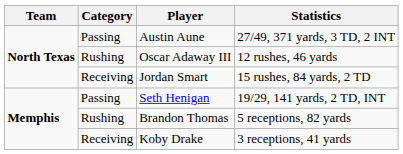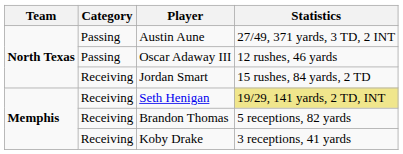Oscar Adaway III | Category: Rushing -> Passing
Seth Henigan | Category: Passing -> Receiving
Seth Henigan | Statistics: no background -> khaki background
Brandon Thomas | Category: Rushing -> Receiving
